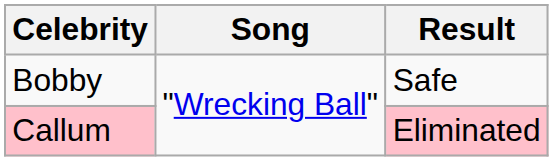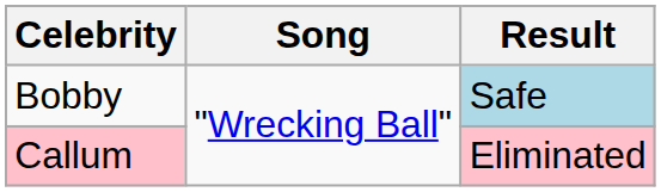Bobby | Result: no background -> lightblue background
